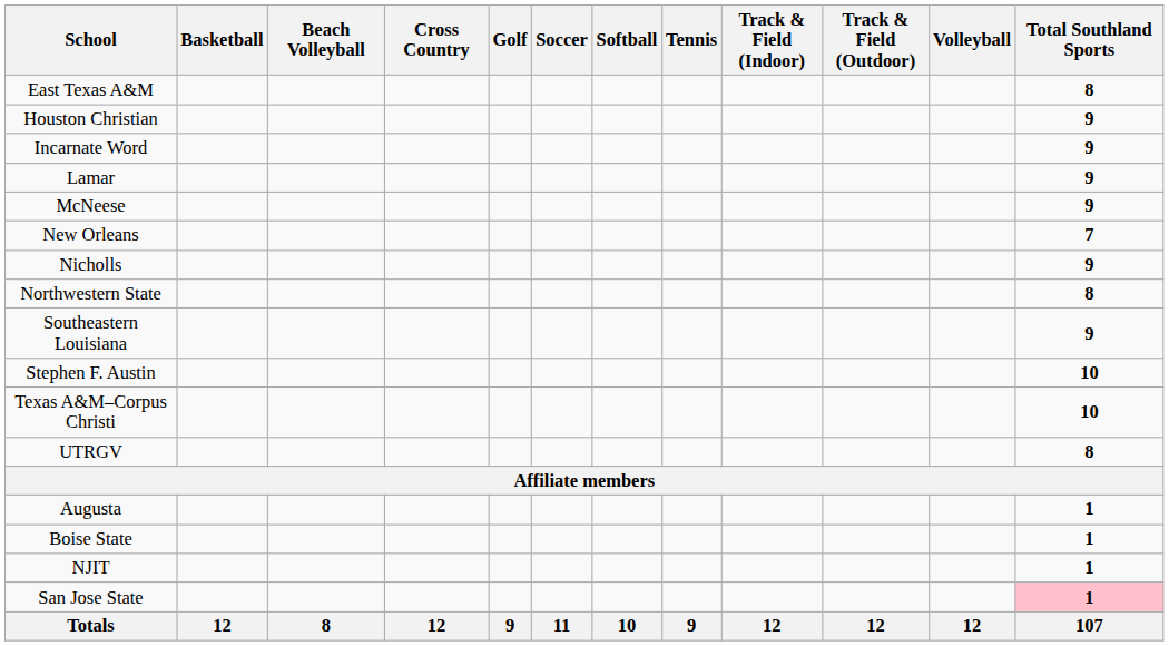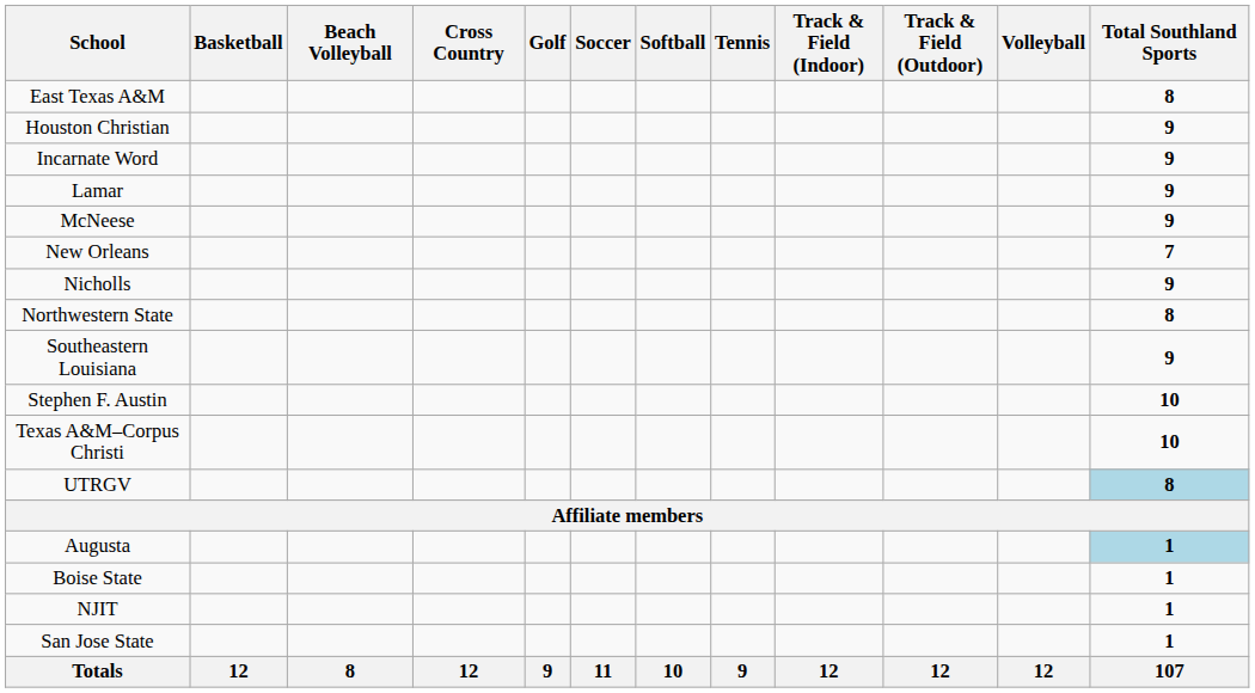UTRGV | Total Southland Sports: no background -> lightblue background
Augusta | Total Southland Sports: no background -> lightblue background
San Jose State | Total Southland Sports: pink background -> no background
